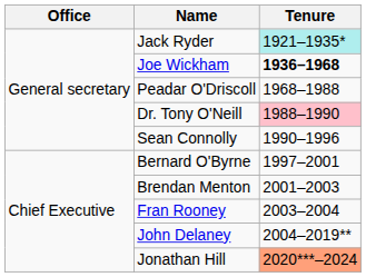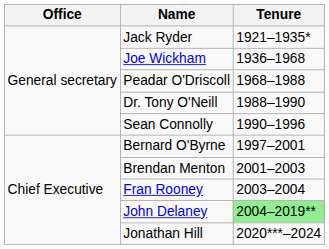Jack Ryder | Tenure: paleturquoise background -> no background
Joe Wickham | Tenure: bold -> normal
Dr. Tony O'Neill | Tenure: pink background -> no background
John Delaney | Tenure: no background -> lightgreen background
Jonathan Hill | Tenure: lightsalmon background -> no background
